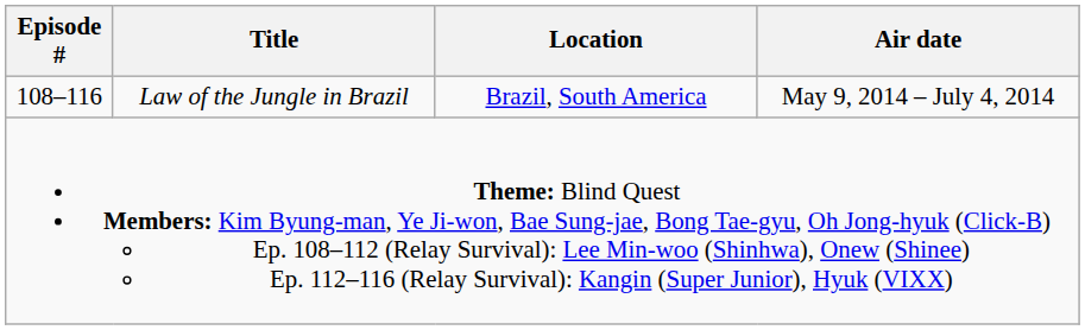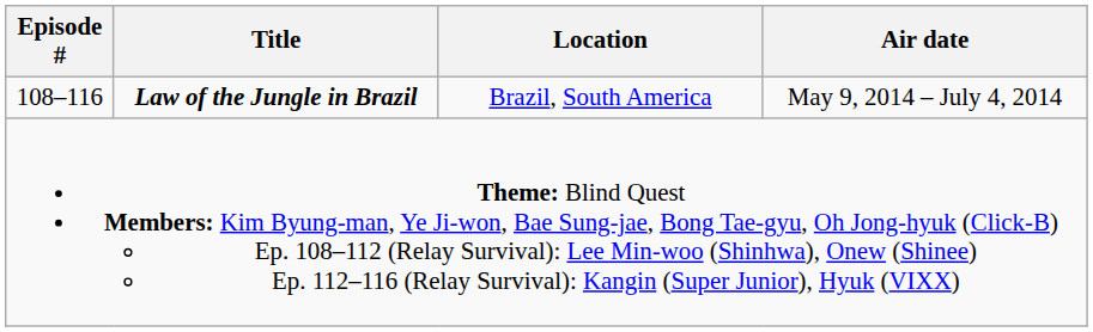108–116 | Title: normal -> bold
